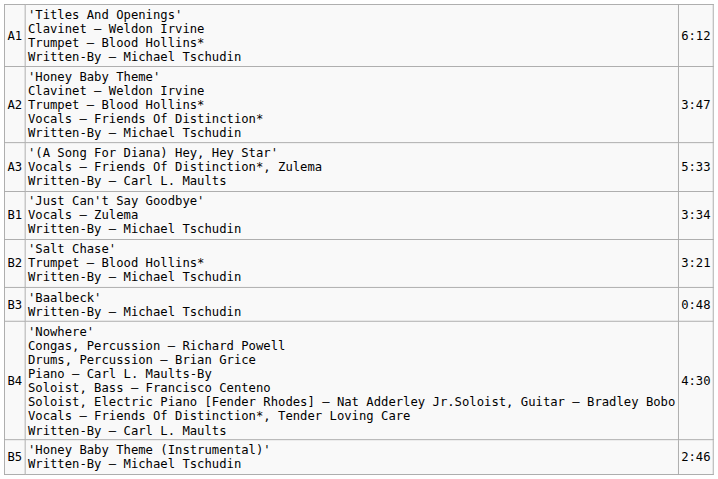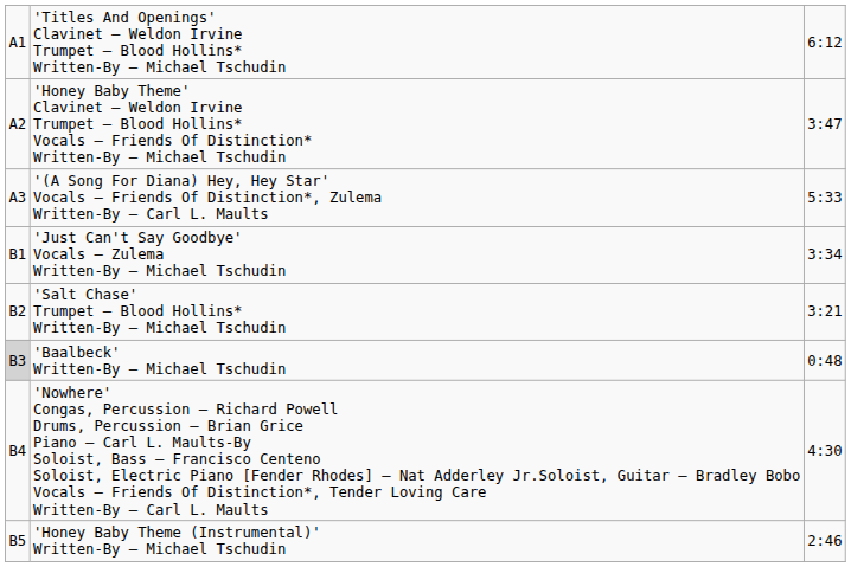'Baalbeck' Written-By – Michael Tschudin | column 1: no background -> lightgrey background
